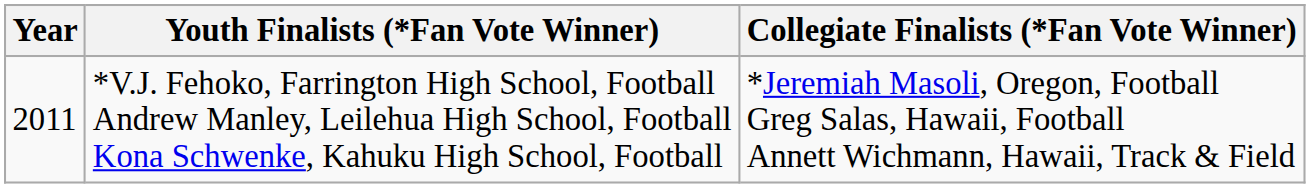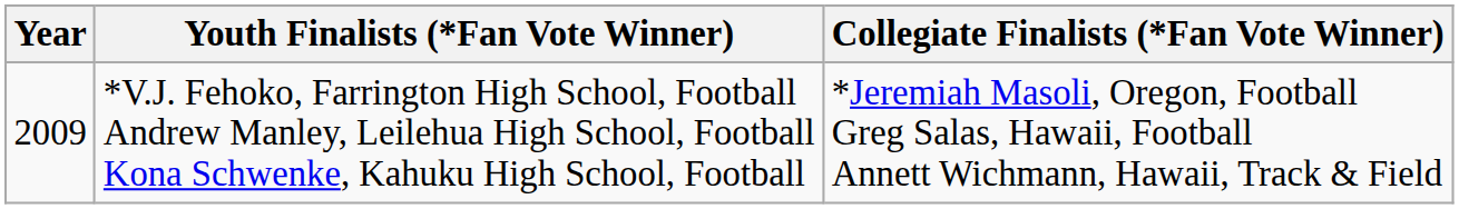row 2 | Year: 2011 -> 2009
